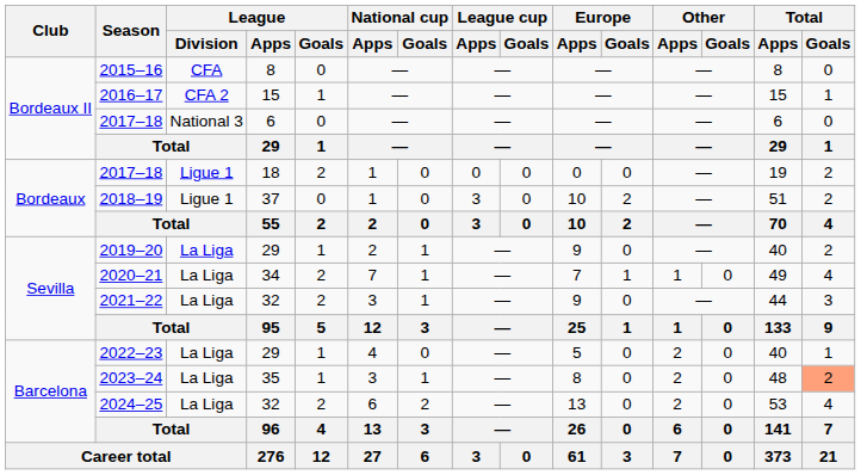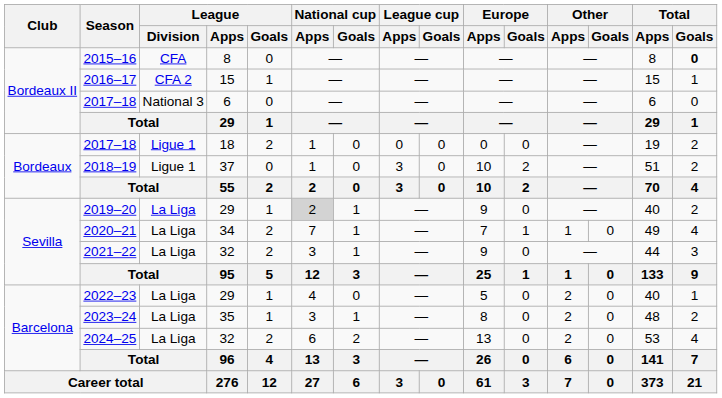2015–16 | Total / Goals: normal -> bold
2019–20 | National cup / Apps: no background -> lightgrey background
2023–24 | Total / Goals: lightsalmon background -> no background
